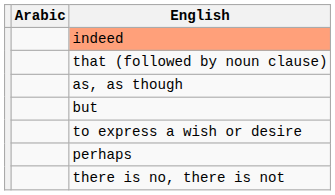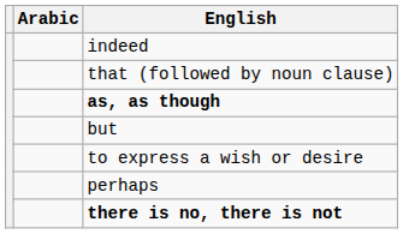indeed | English: lightsalmon background -> no background
as, as though | English: normal -> bold
there is no, there is not | English: normal -> bold
